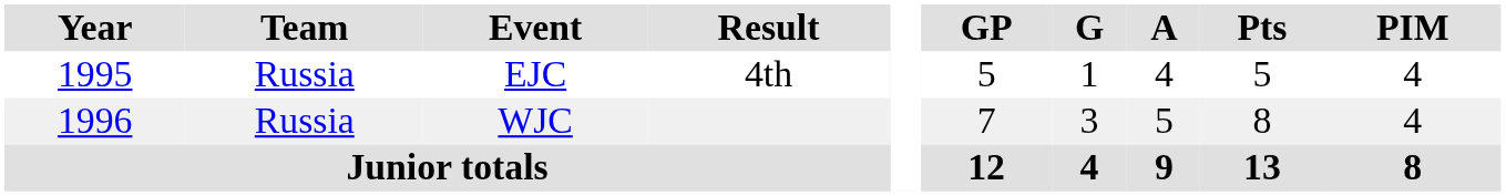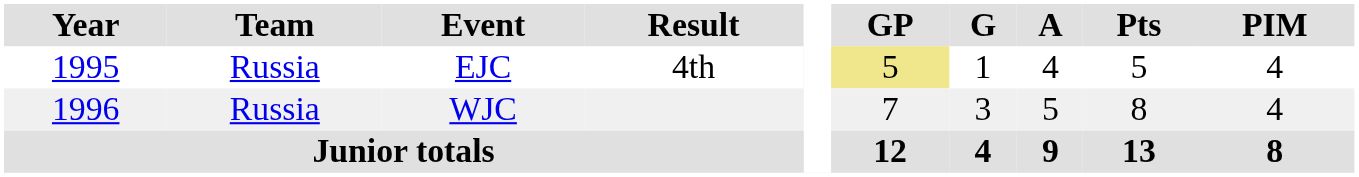EJC | GP: no background -> khaki background
